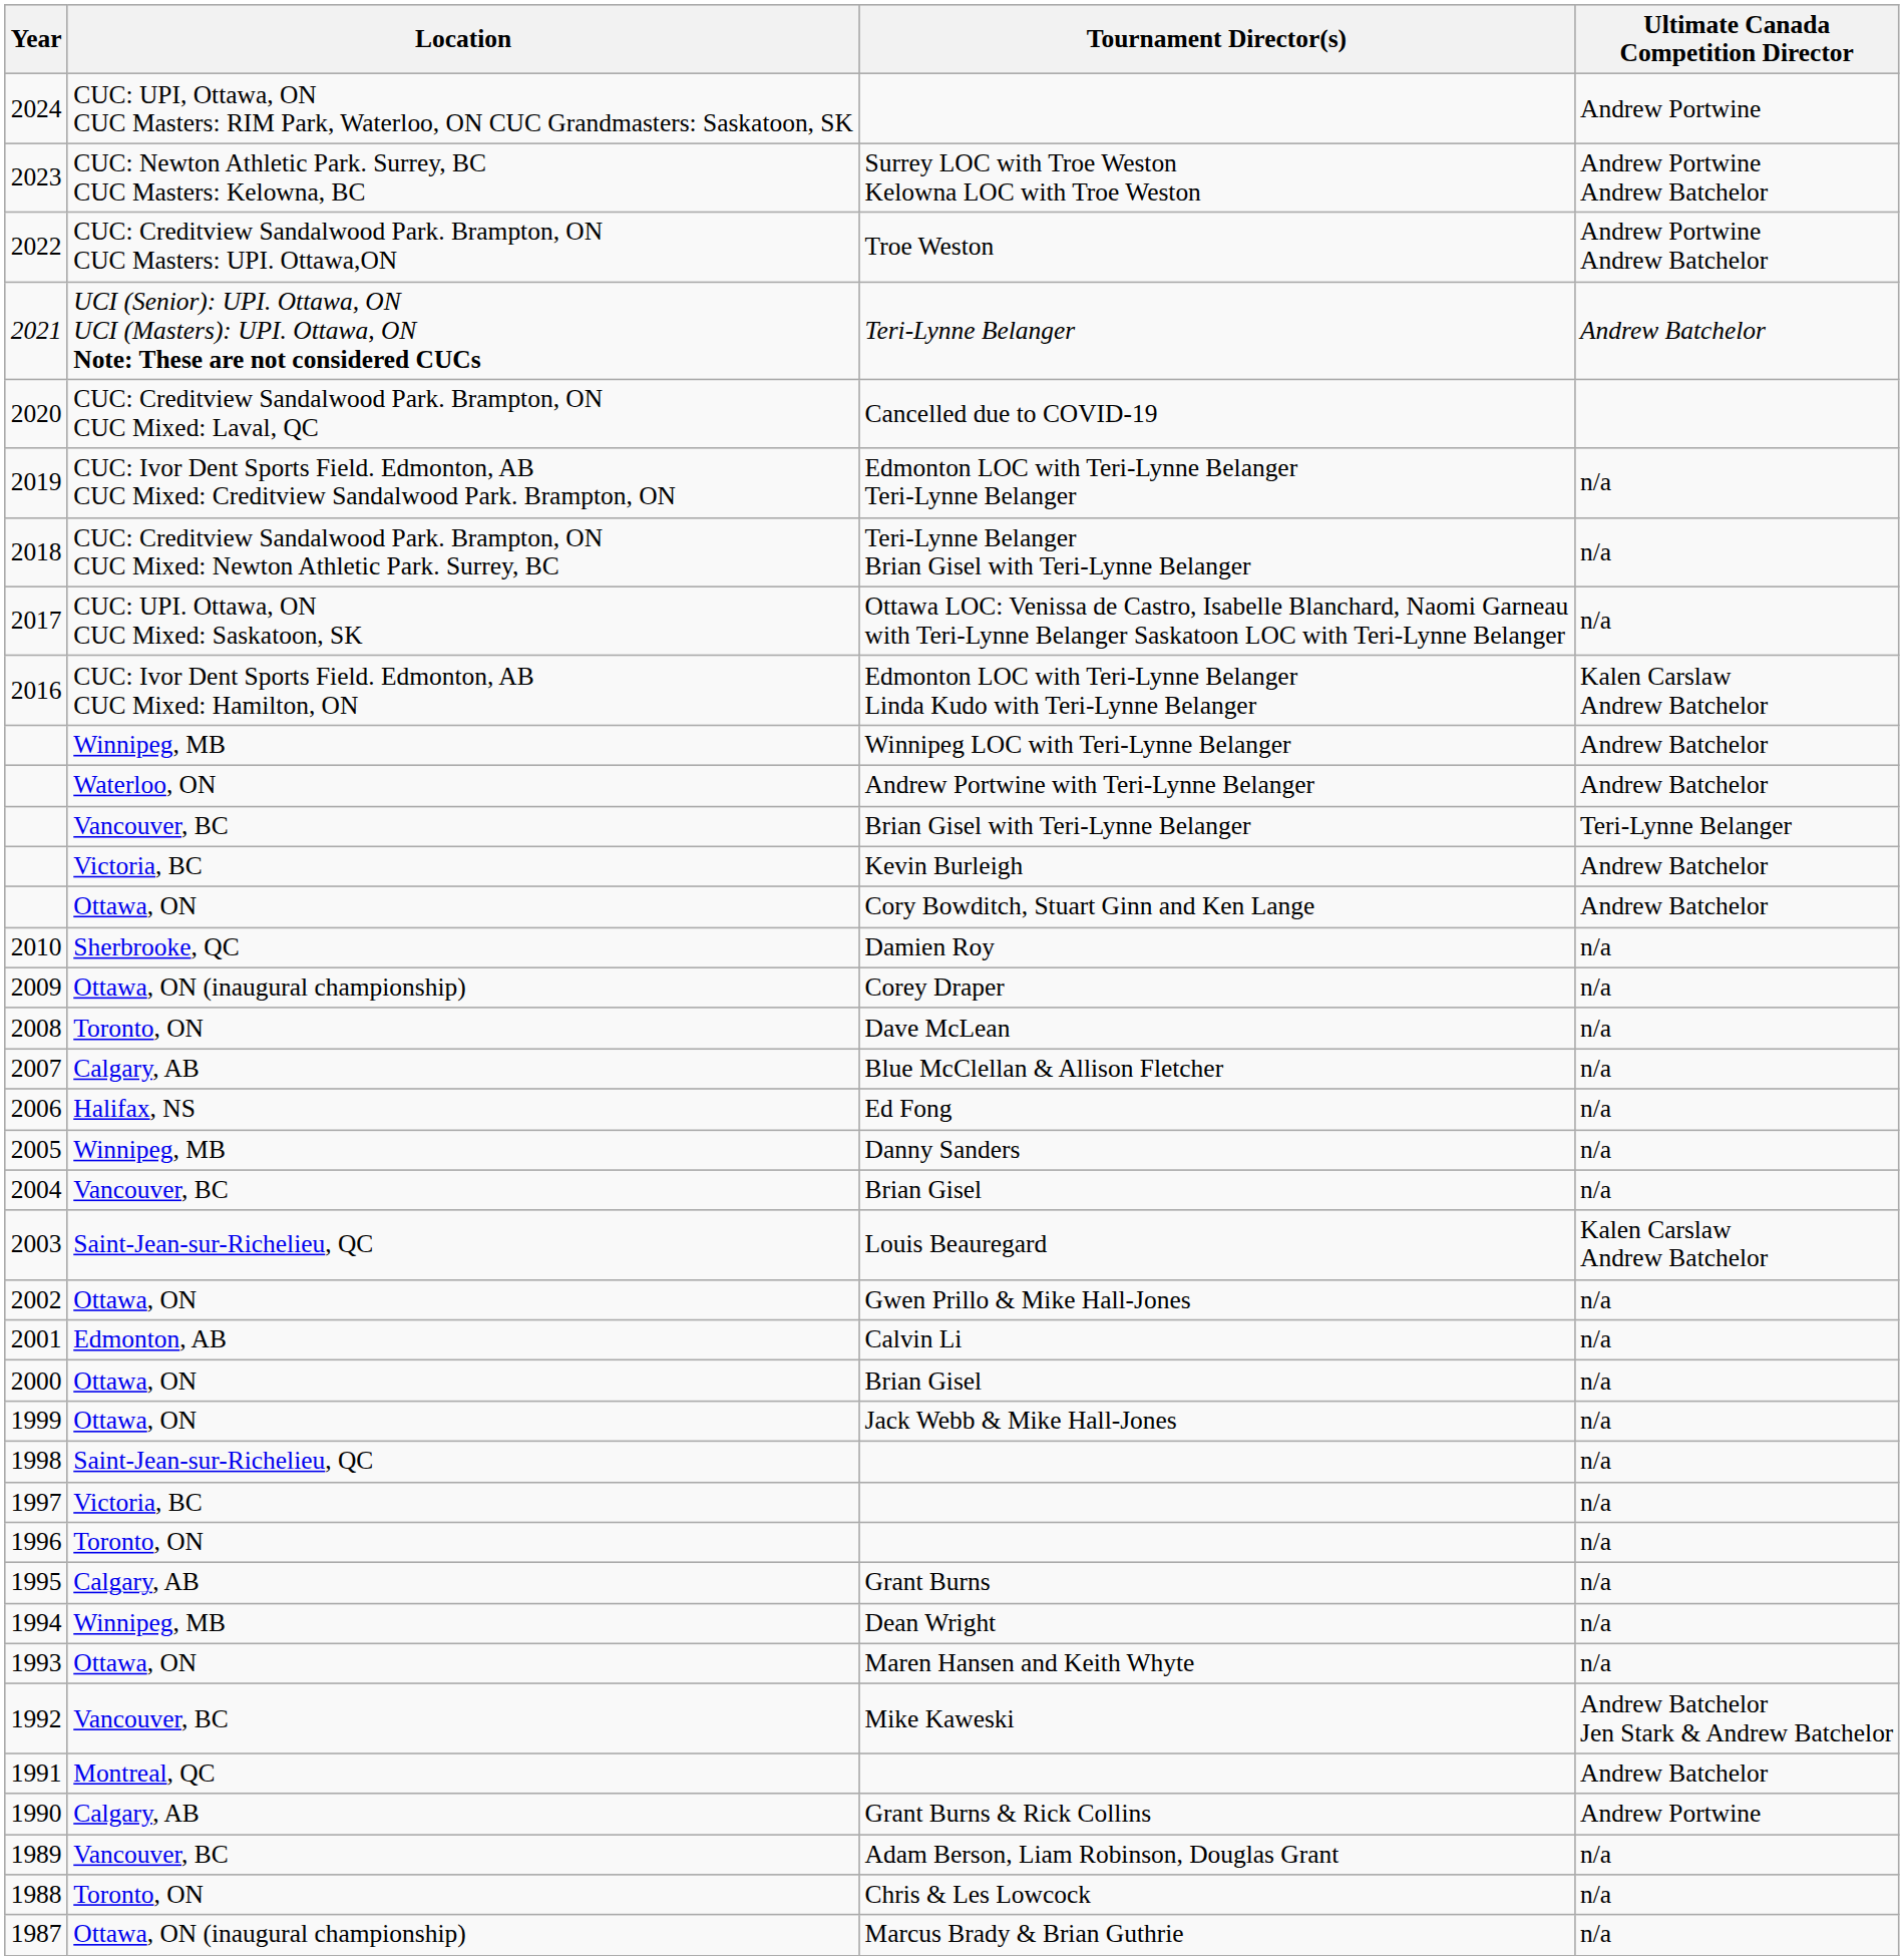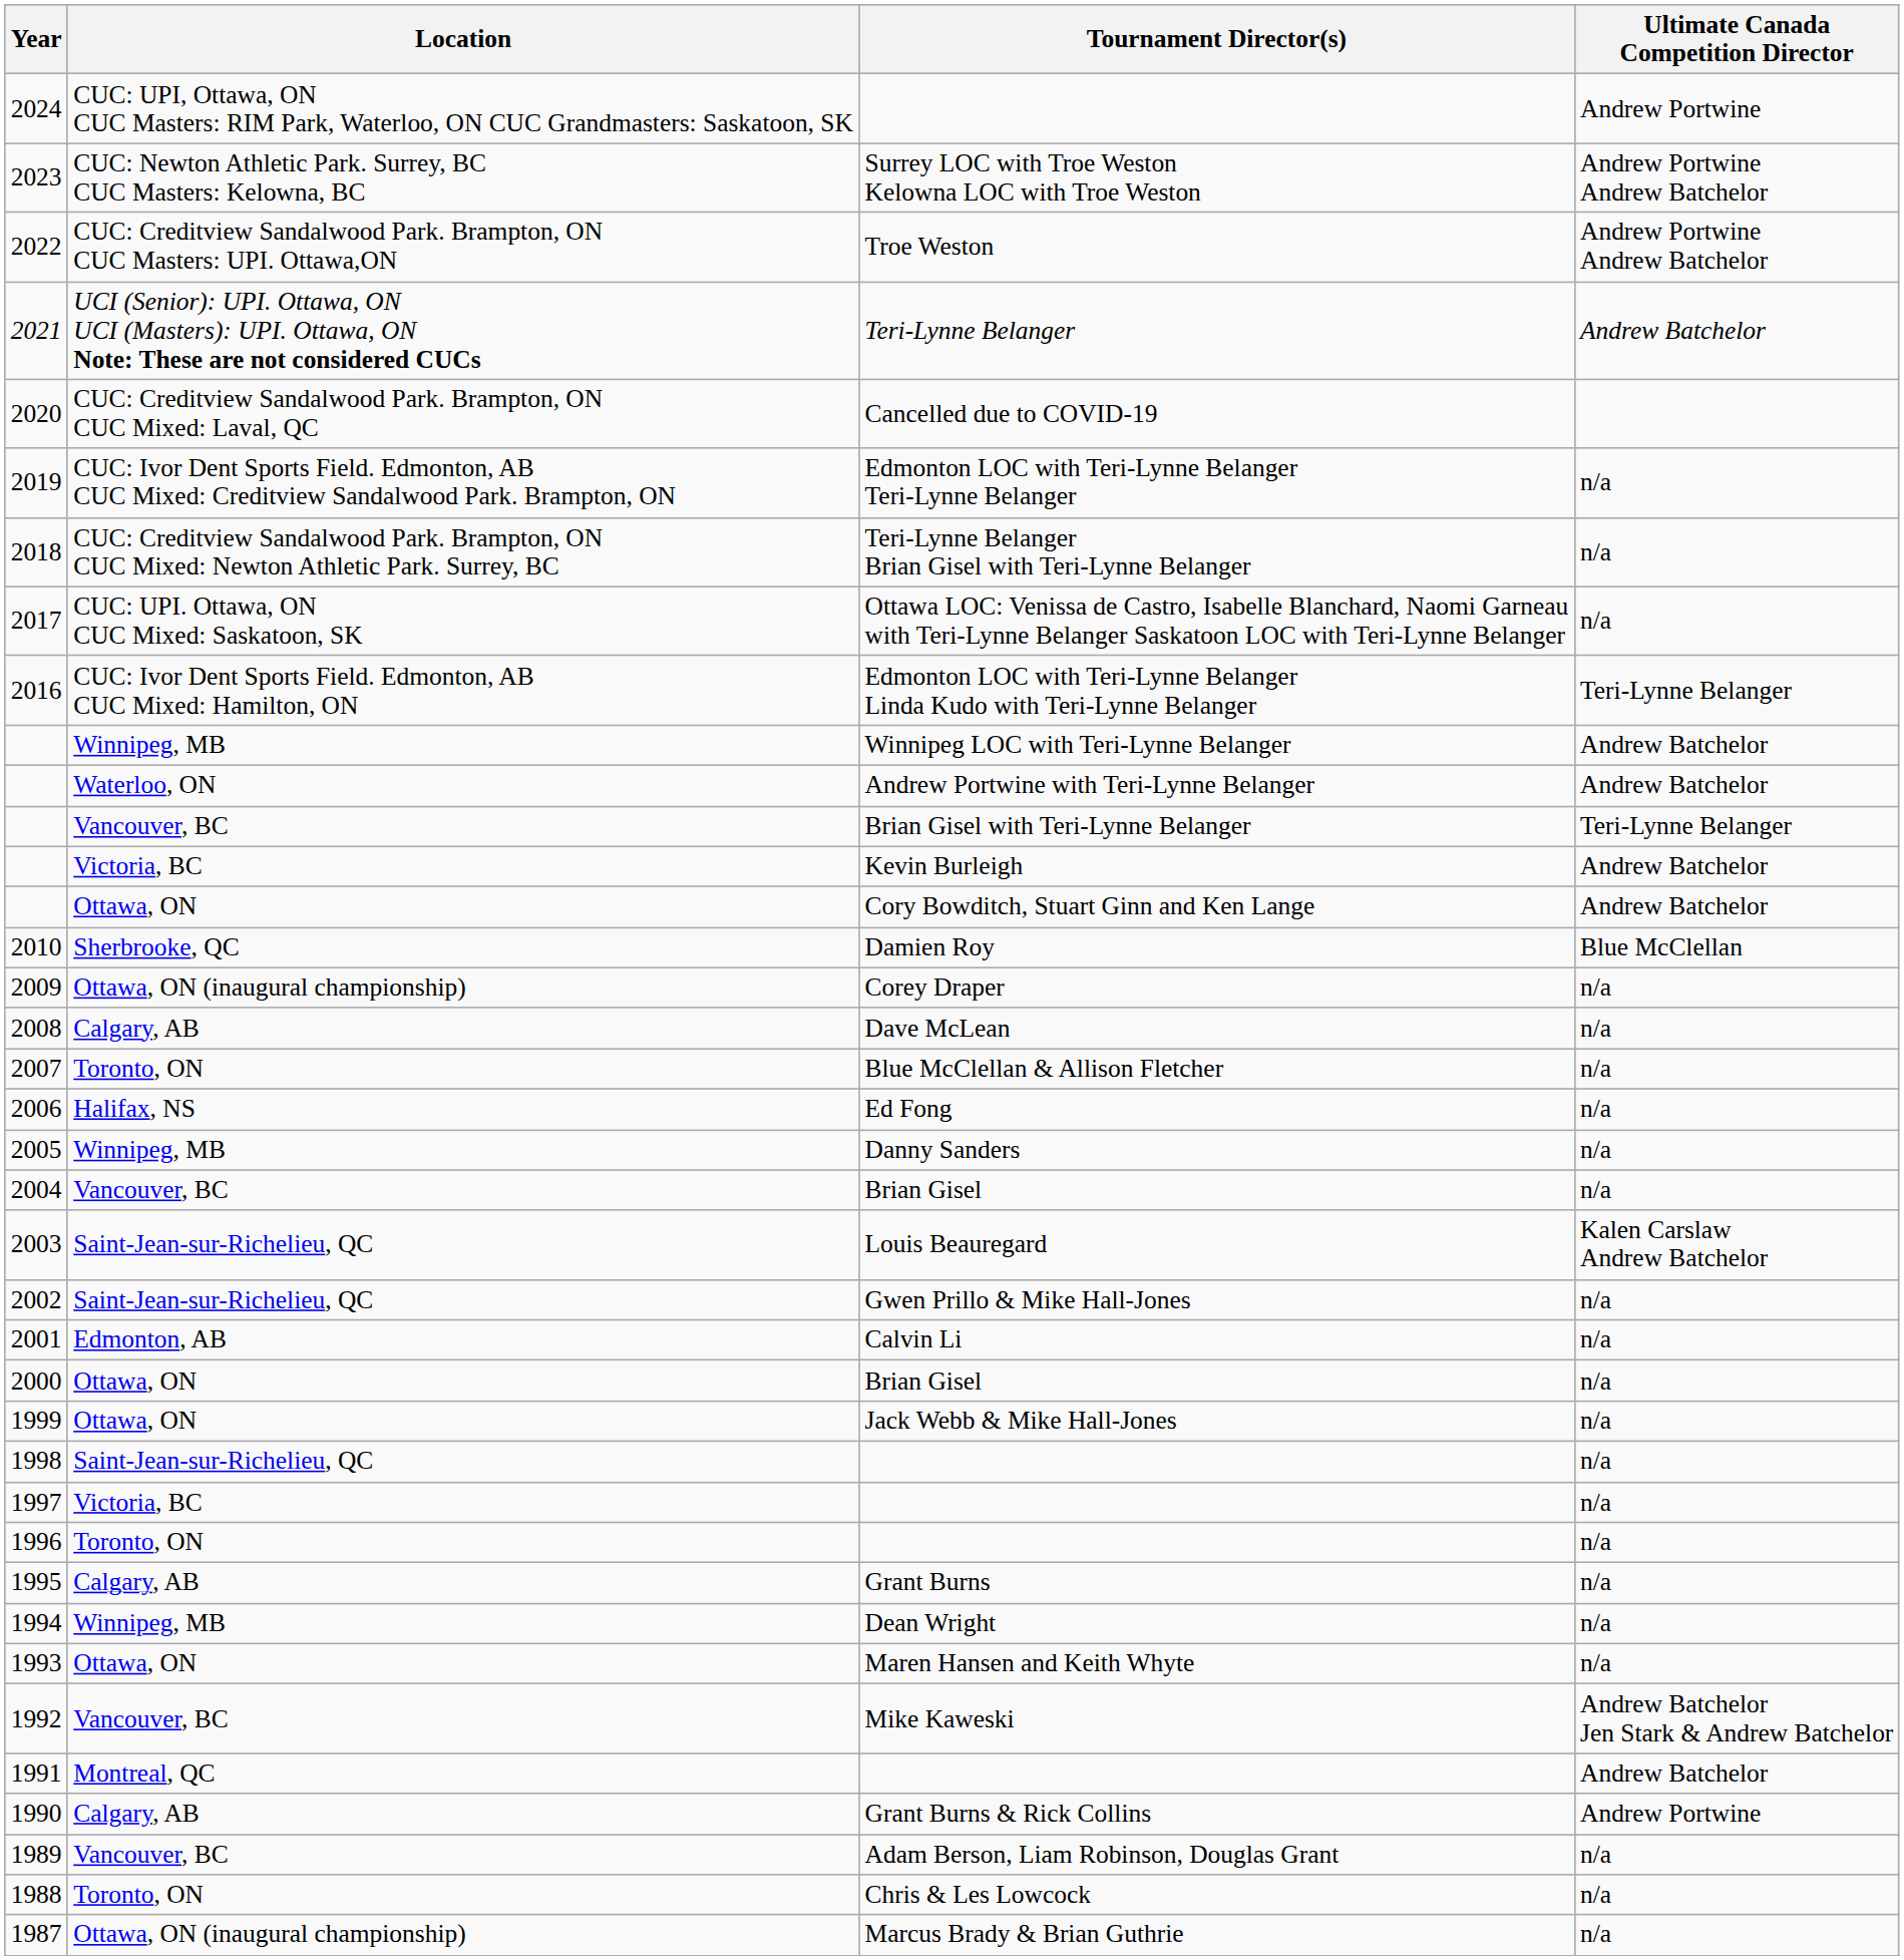2016 | Ultimate Canada Competition Director: Kalen Carslaw Andrew Batchelor -> Teri-Lynne Belanger
2010 | Ultimate Canada Competition Director: n/a -> Blue McClellan
2008 | Location: Toronto, ON -> Calgary, AB
2007 | Location: Calgary, AB -> Toronto, ON
2002 | Location: Ottawa, ON -> Saint-Jean-sur-Richelieu, QC
